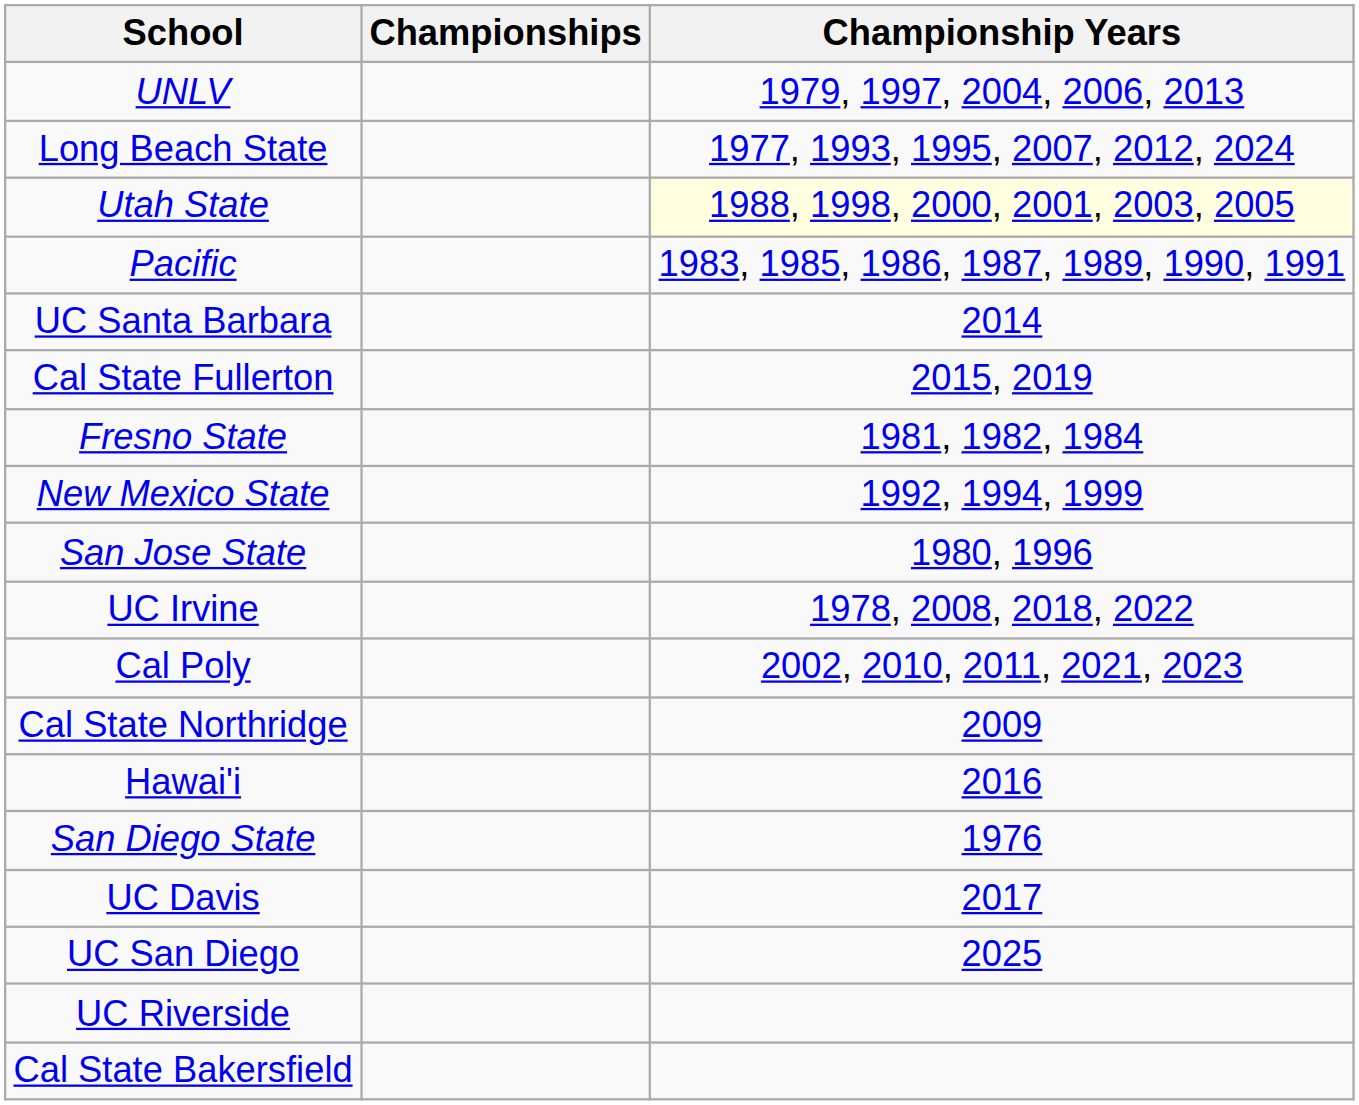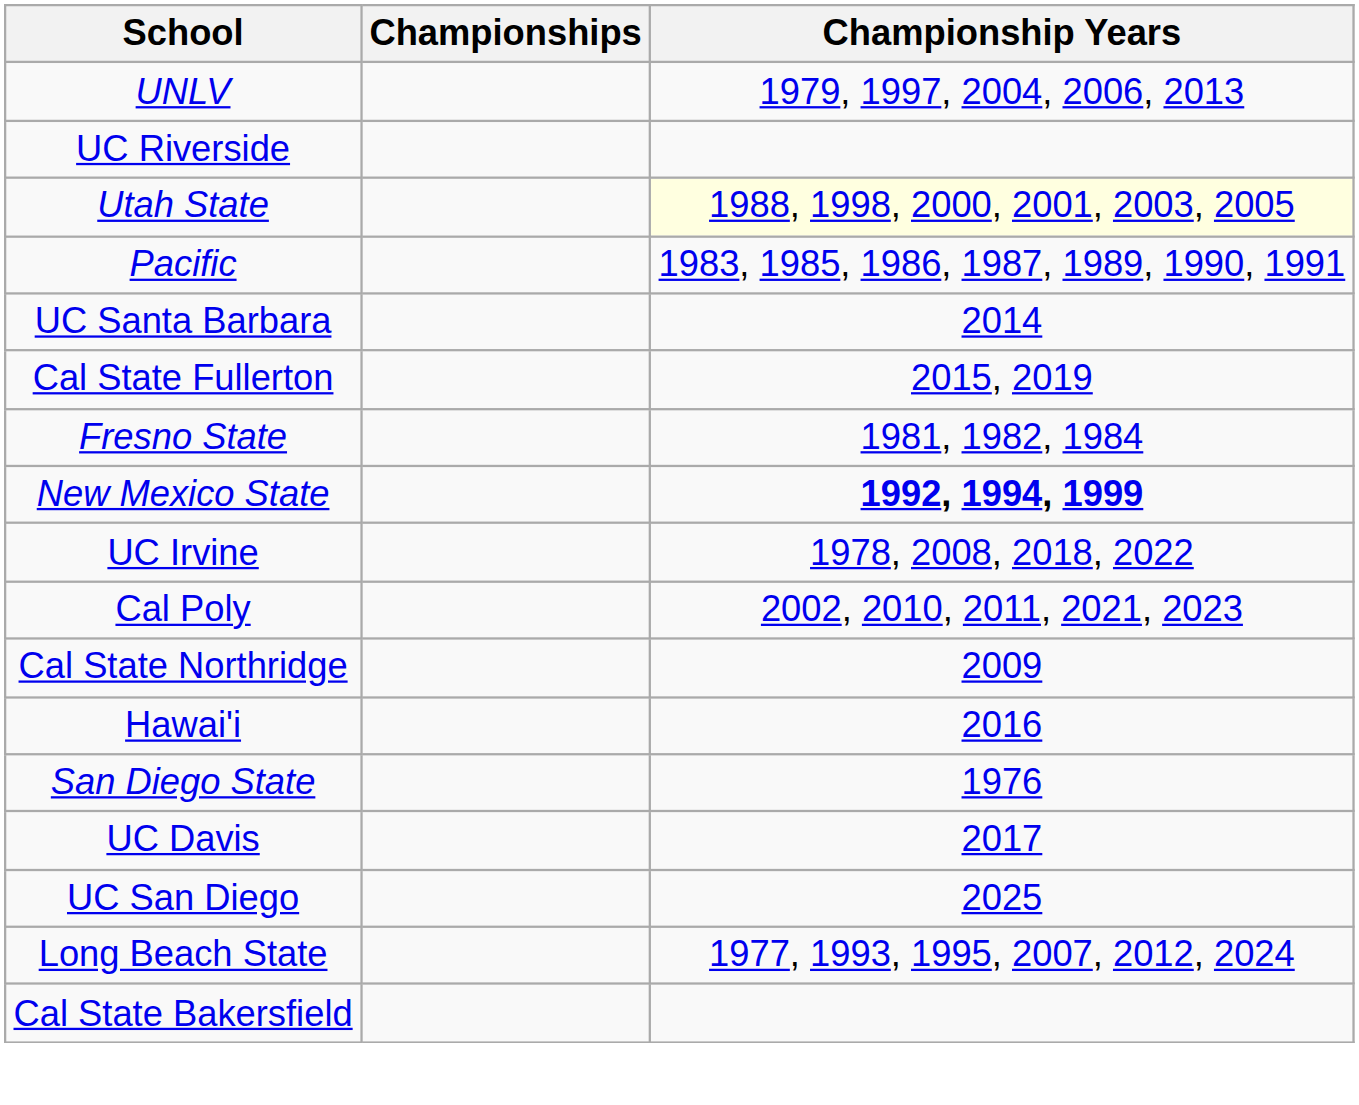rows swapped: Long Beach State <-> UC Riverside
New Mexico State | Championship Years: normal -> bold
- row: San Jose State | 1980, 1996
